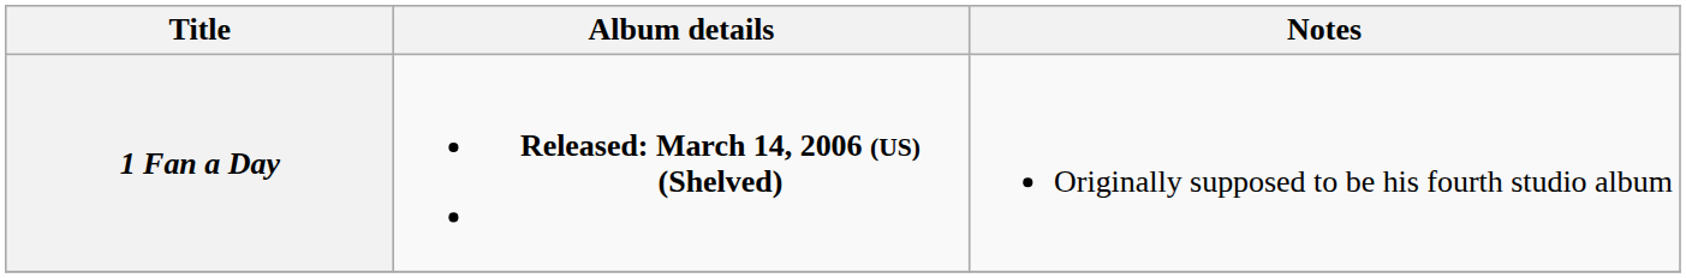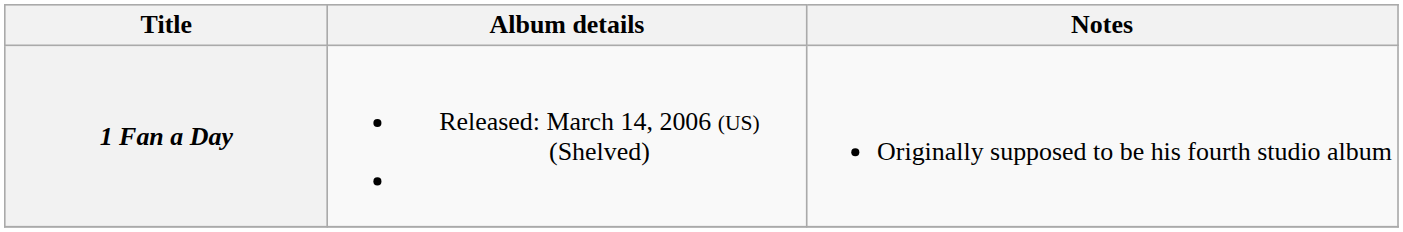1 Fan a Day | Album details: bold -> normal
